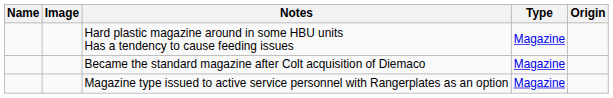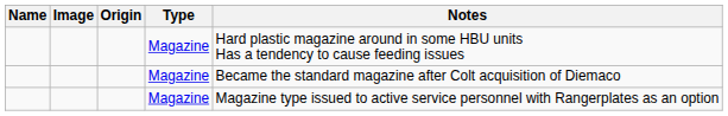columns swapped: Origin <-> Notes
